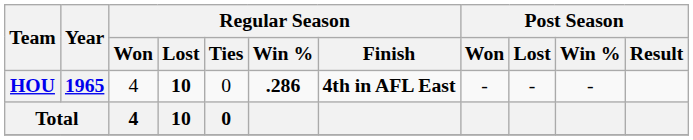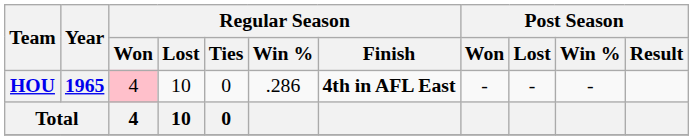HOU | Regular Season / Won: no background -> pink background
HOU | Regular Season / Lost: bold -> normal
HOU | Regular Season / Win %: bold -> normal
